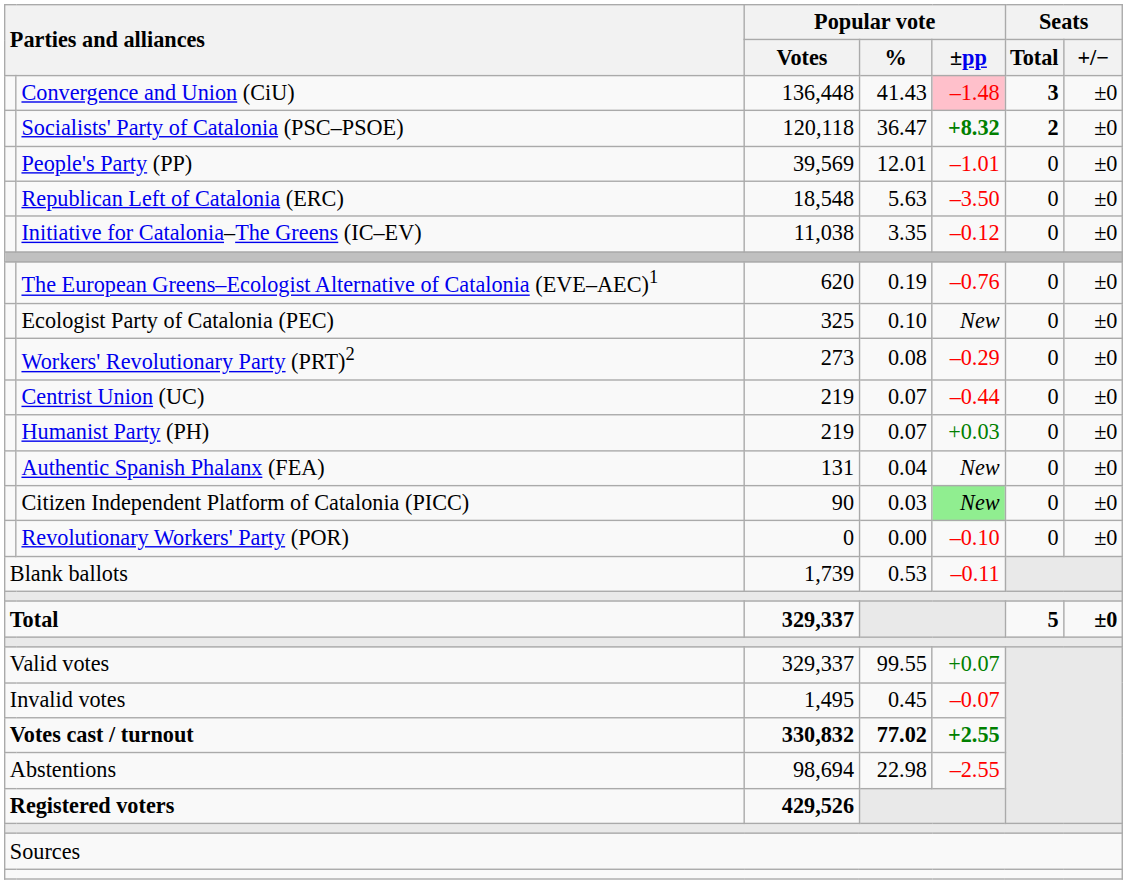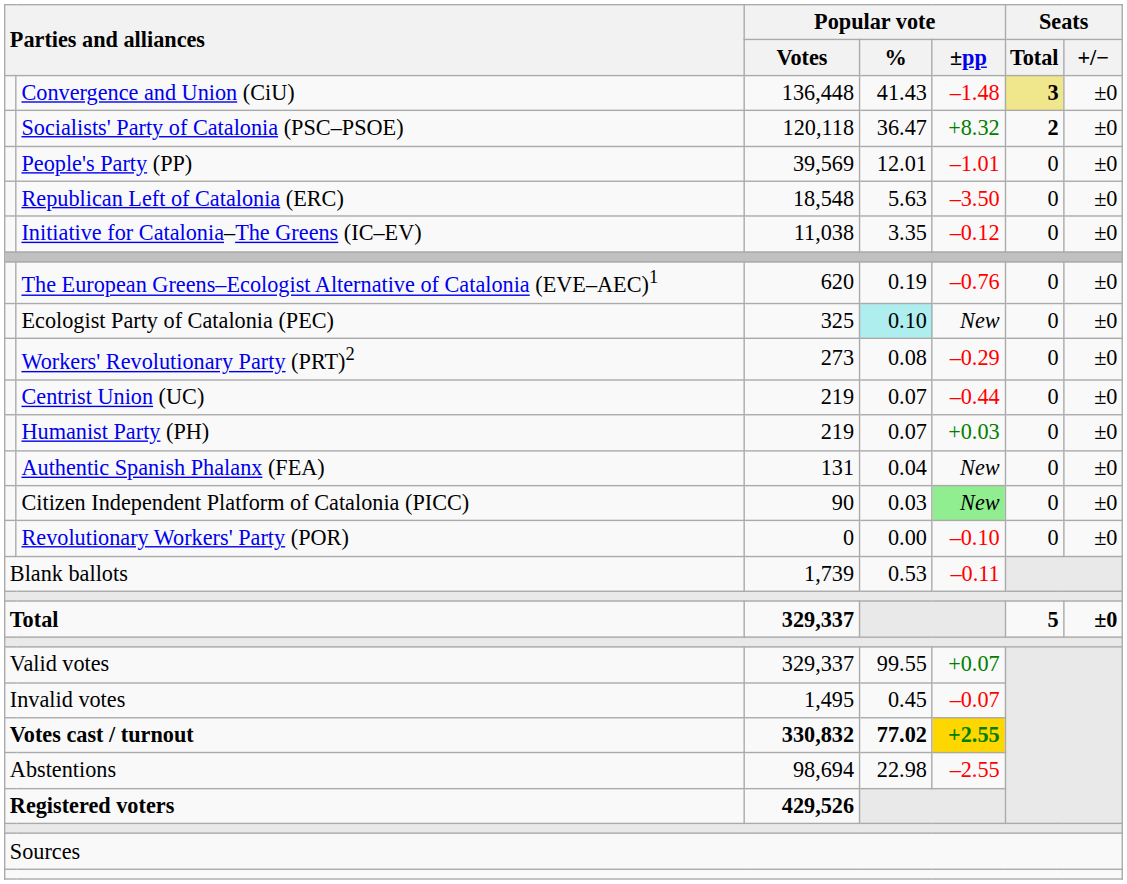Convergence and Union (CiU) | Popular vote / ±pp: pink background -> no background
Convergence and Union (CiU) | Seats / Total: no background -> khaki background
Socialists' Party of Catalonia (PSC–PSOE) | Popular vote / ±pp: bold -> normal
Ecologist Party of Catalonia (PEC) | Popular vote / %: no background -> paleturquoise background
Votes cast / turnout | Popular vote / ±pp: no background -> gold background
